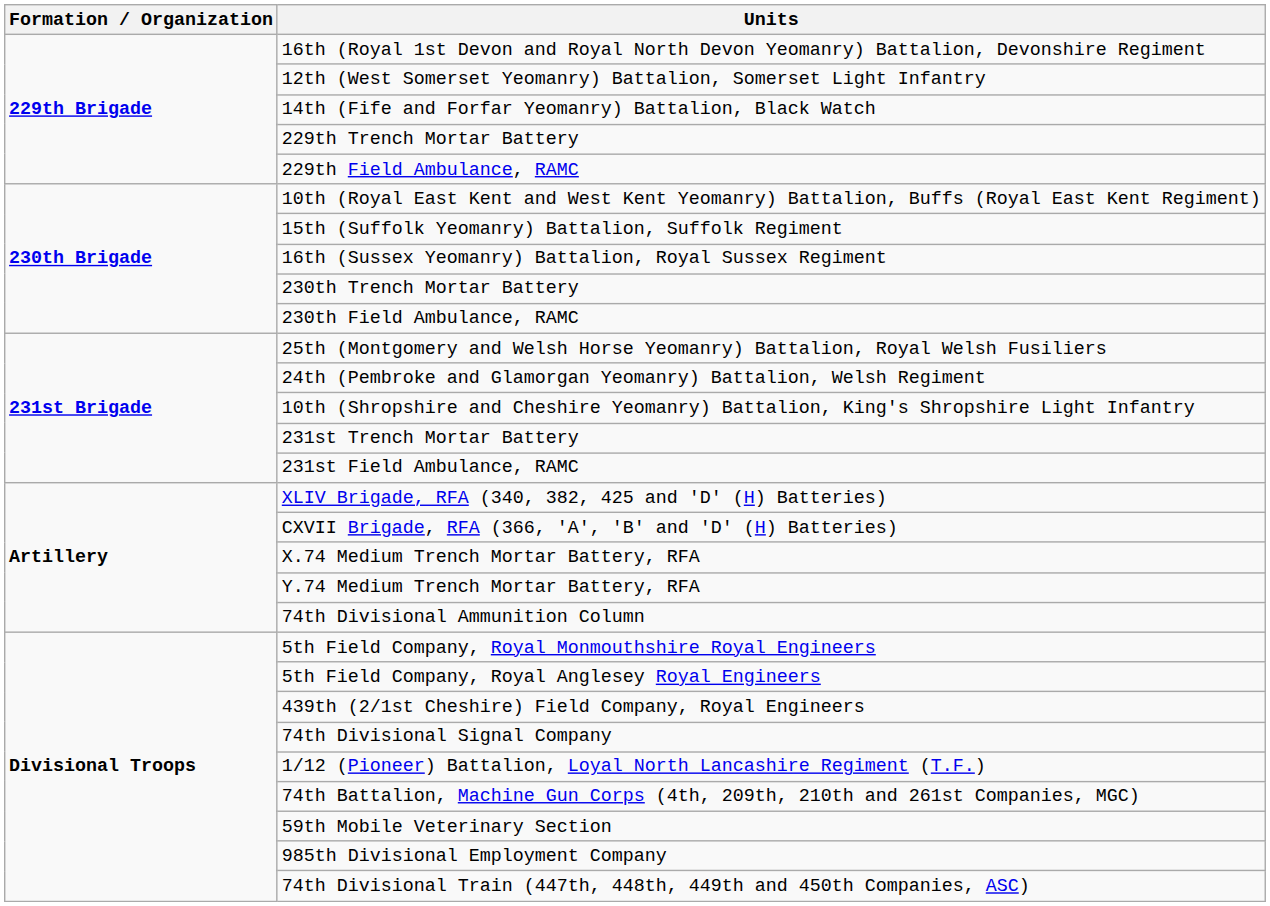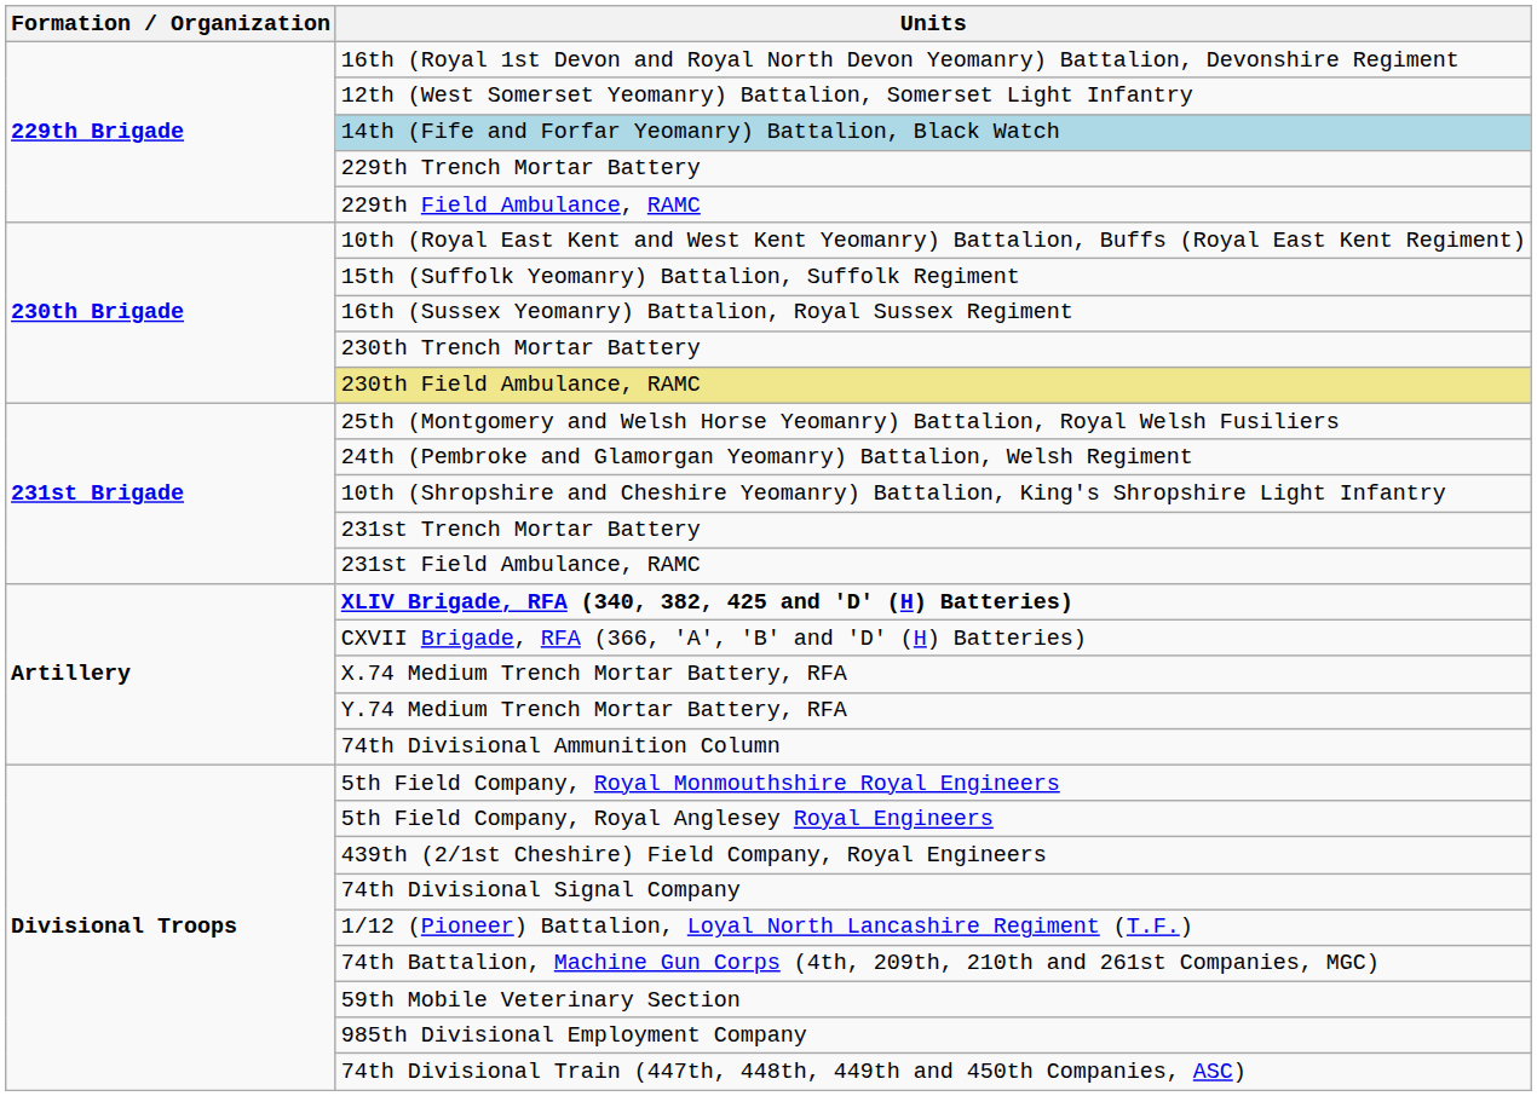14th (Fife and Forfar Yeomanry) Battalion, Black Watch | Units: no background -> lightblue background
230th Field Ambulance, RAMC | Units: no background -> khaki background
XLIV Brigade, RFA (340, 382, 425 and 'D' (H) Batteries) | Units: normal -> bold
